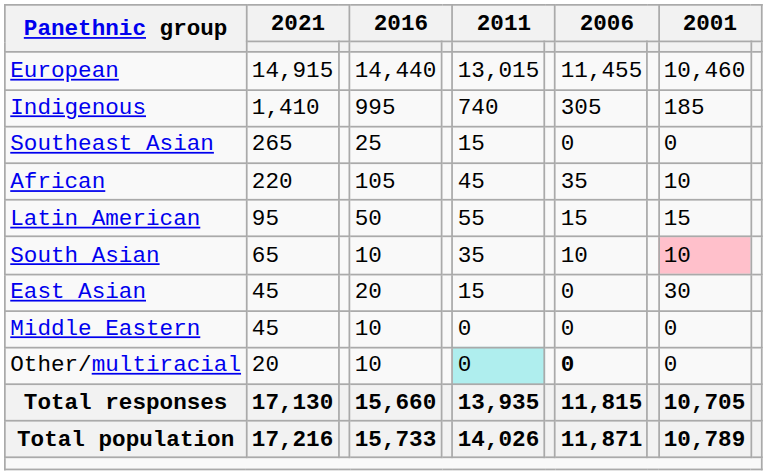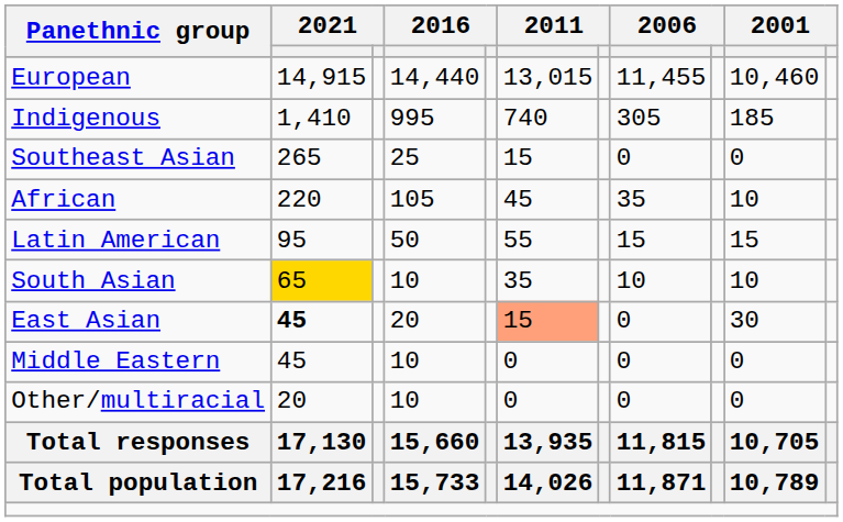South Asian | column 2: no background -> gold background
South Asian | column 10: pink background -> no background
East Asian | column 2: normal -> bold
East Asian | column 6: no background -> lightsalmon background
Other/multiracial | column 6: paleturquoise background -> no background
Other/multiracial | column 8: bold -> normal
